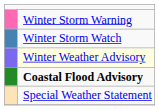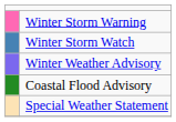Winter Weather Advisory | column 2: lightyellow background -> no background
Coastal Flood Advisory | column 2: bold -> normal
